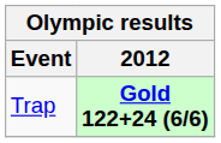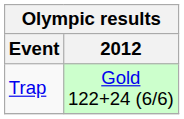Trap | 2012: bold -> normal
